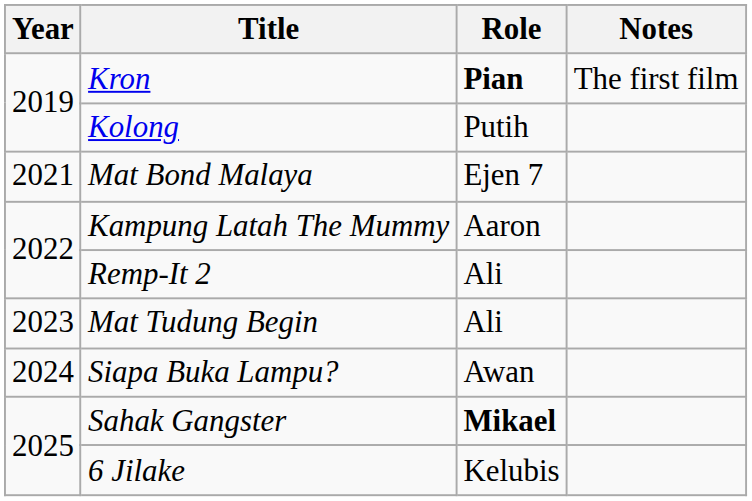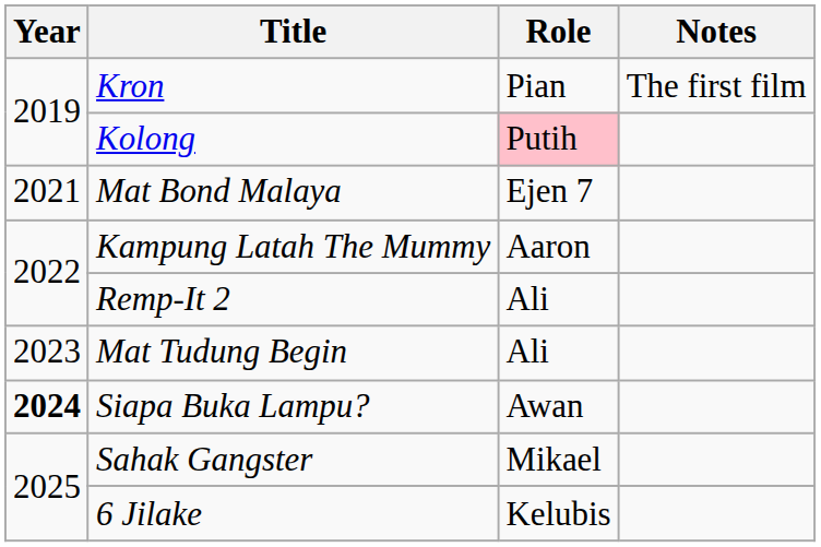Kron | Role: bold -> normal
Kolong | Role: no background -> pink background
Siapa Buka Lampu? | Year: normal -> bold
Sahak Gangster | Role: bold -> normal
